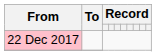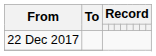22 Dec 2017 | From: pink background -> no background
